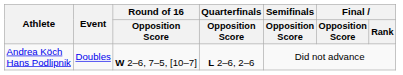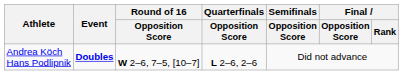Andrea Köch Hans Podlipnik | Event: normal -> bold
